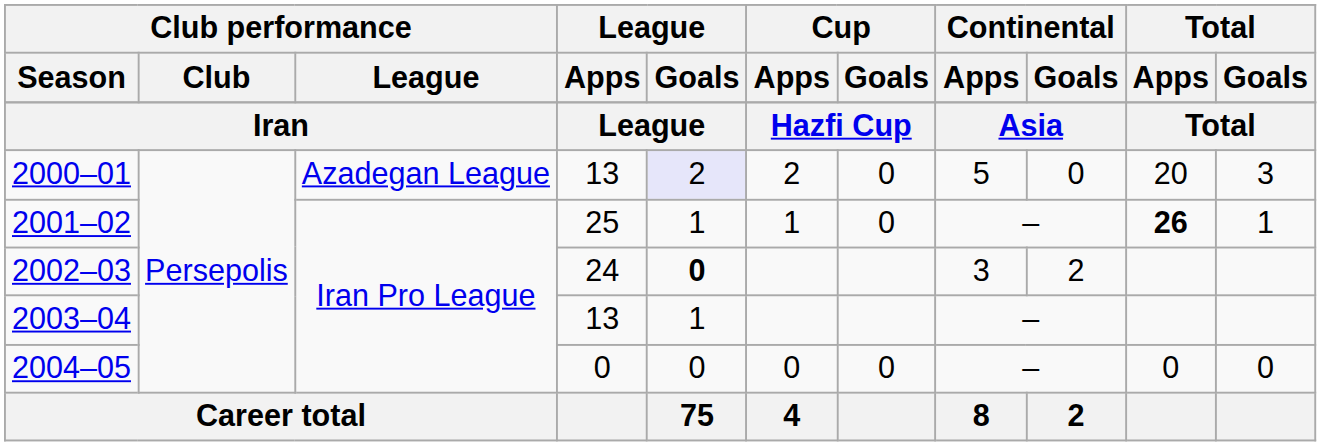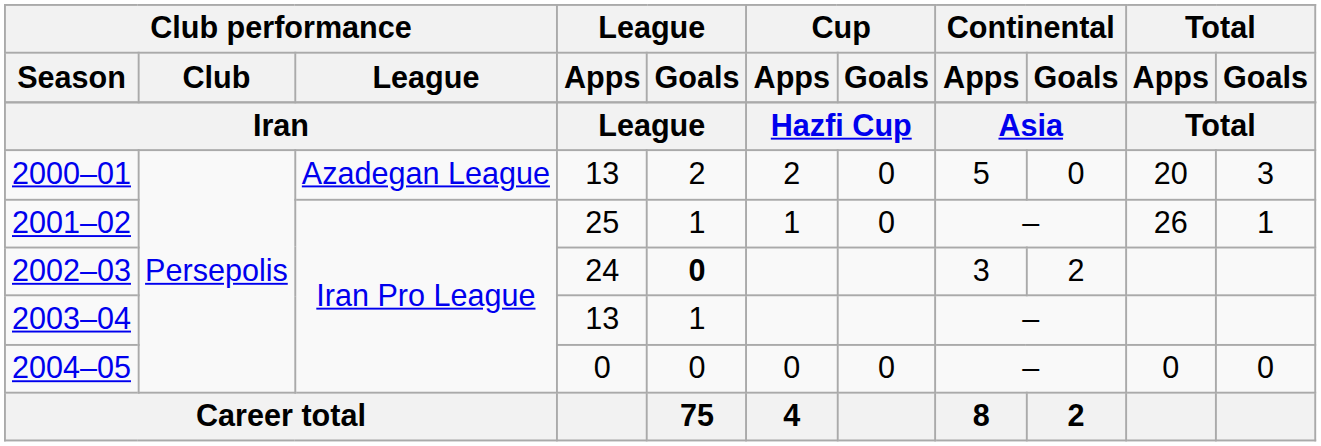2000–01 | League / Goals: lavender background -> no background
2001–02 | Total / Apps: bold -> normal
